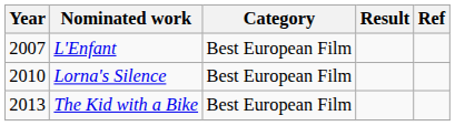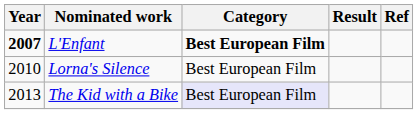L'Enfant | Year: normal -> bold
L'Enfant | Category: normal -> bold
The Kid with a Bike | Category: no background -> lavender background
